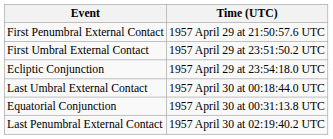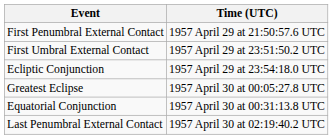+ row: Greatest Eclipse | 1957 April 30 at 00:05:27.8 UTC
- row: Last Umbral External Contact | 1957 April 30 at 00:18:44.0 UTC
